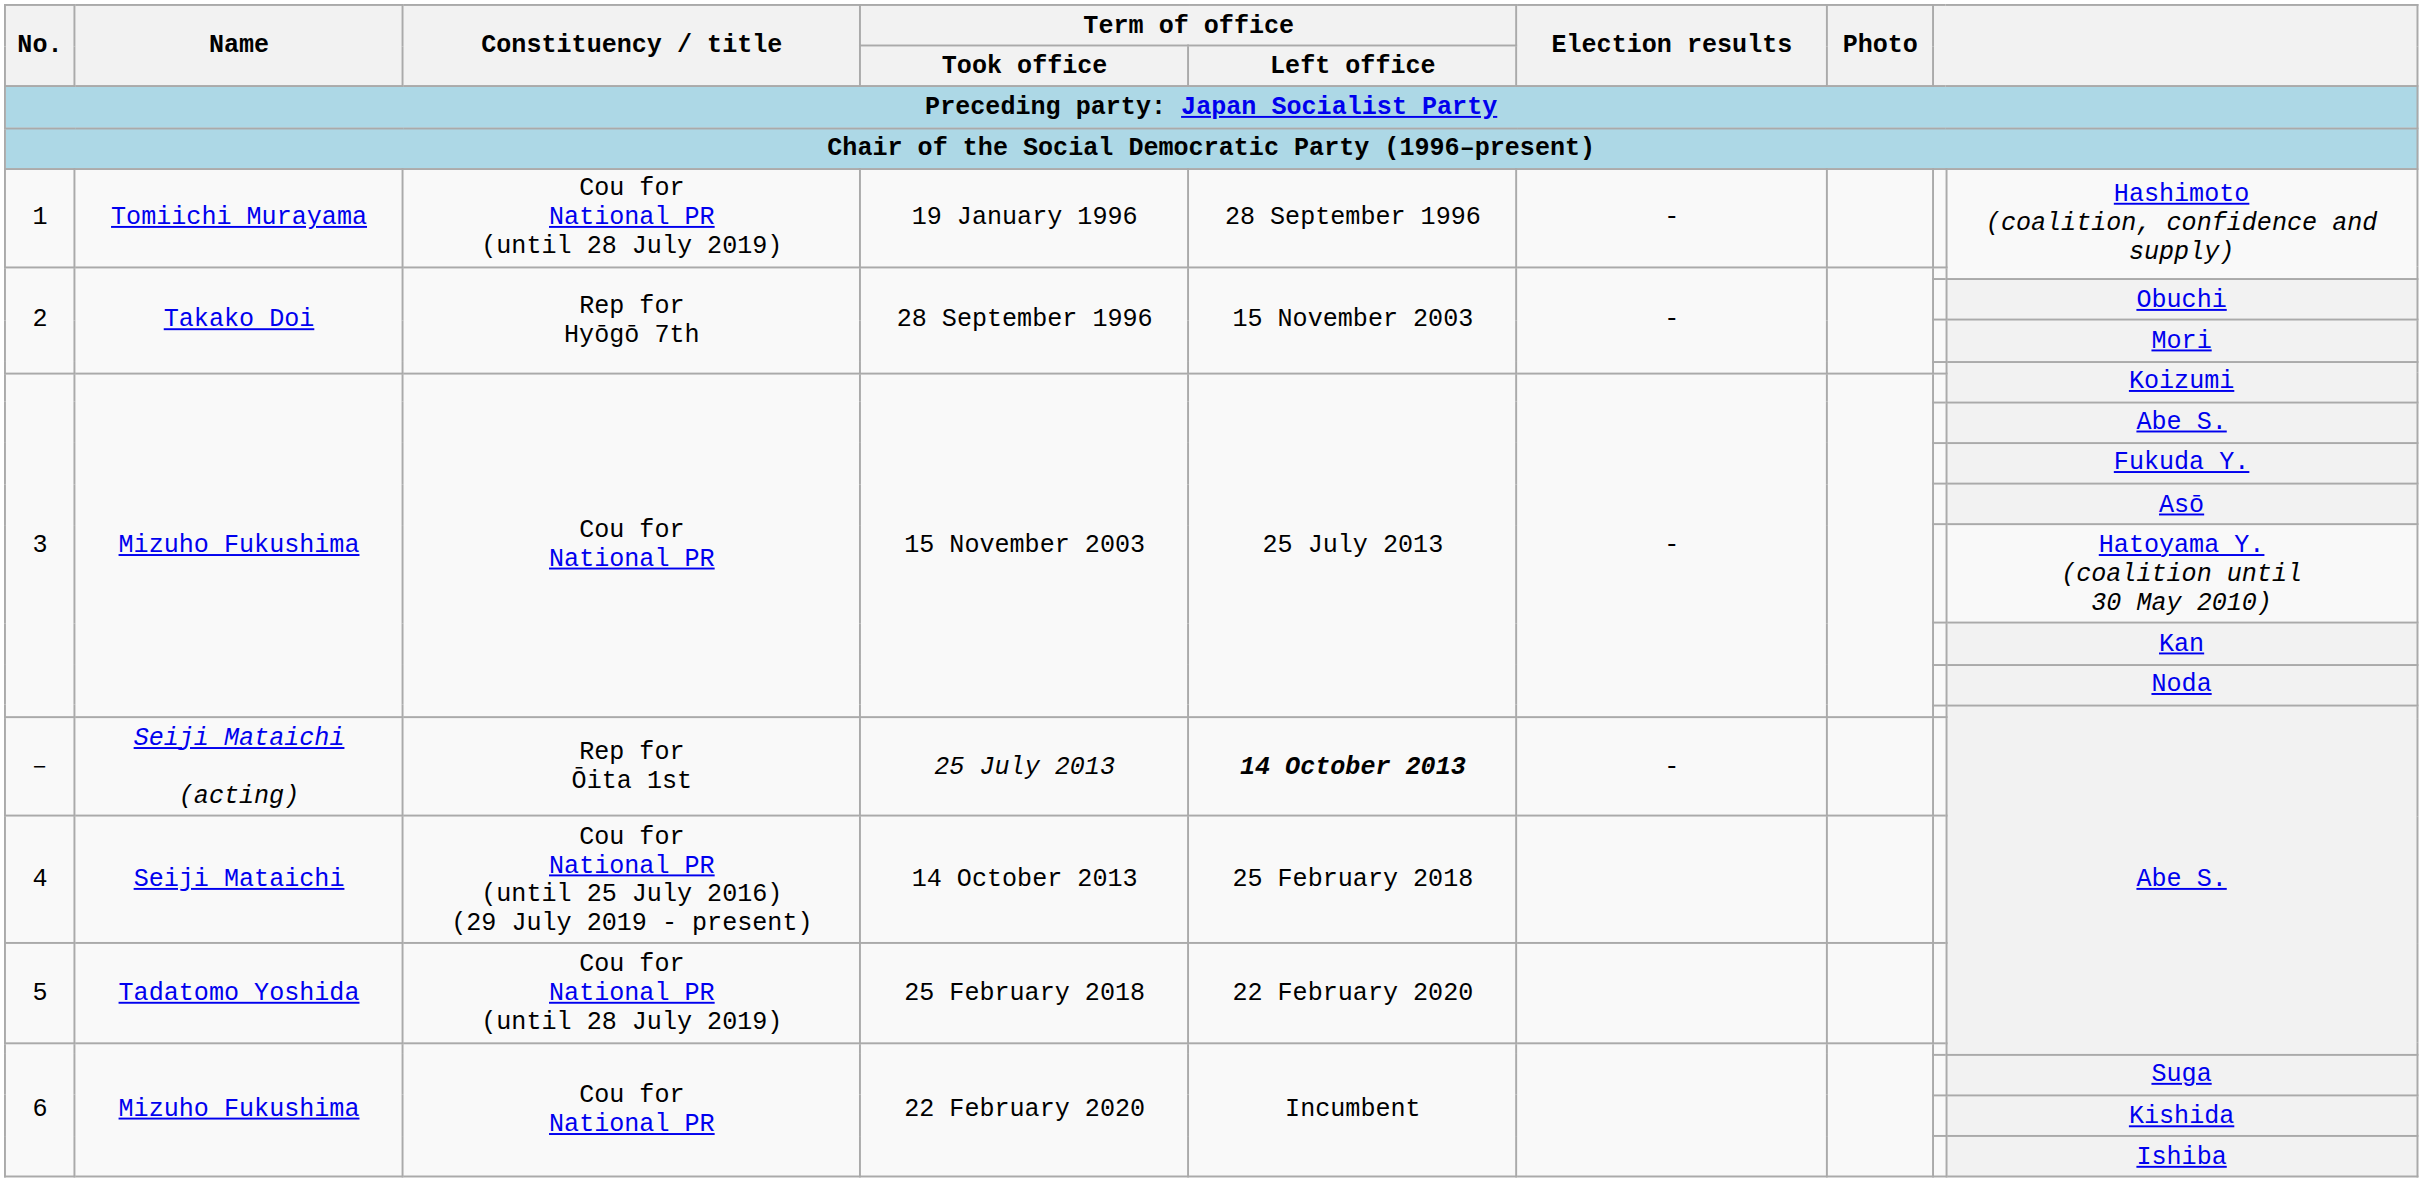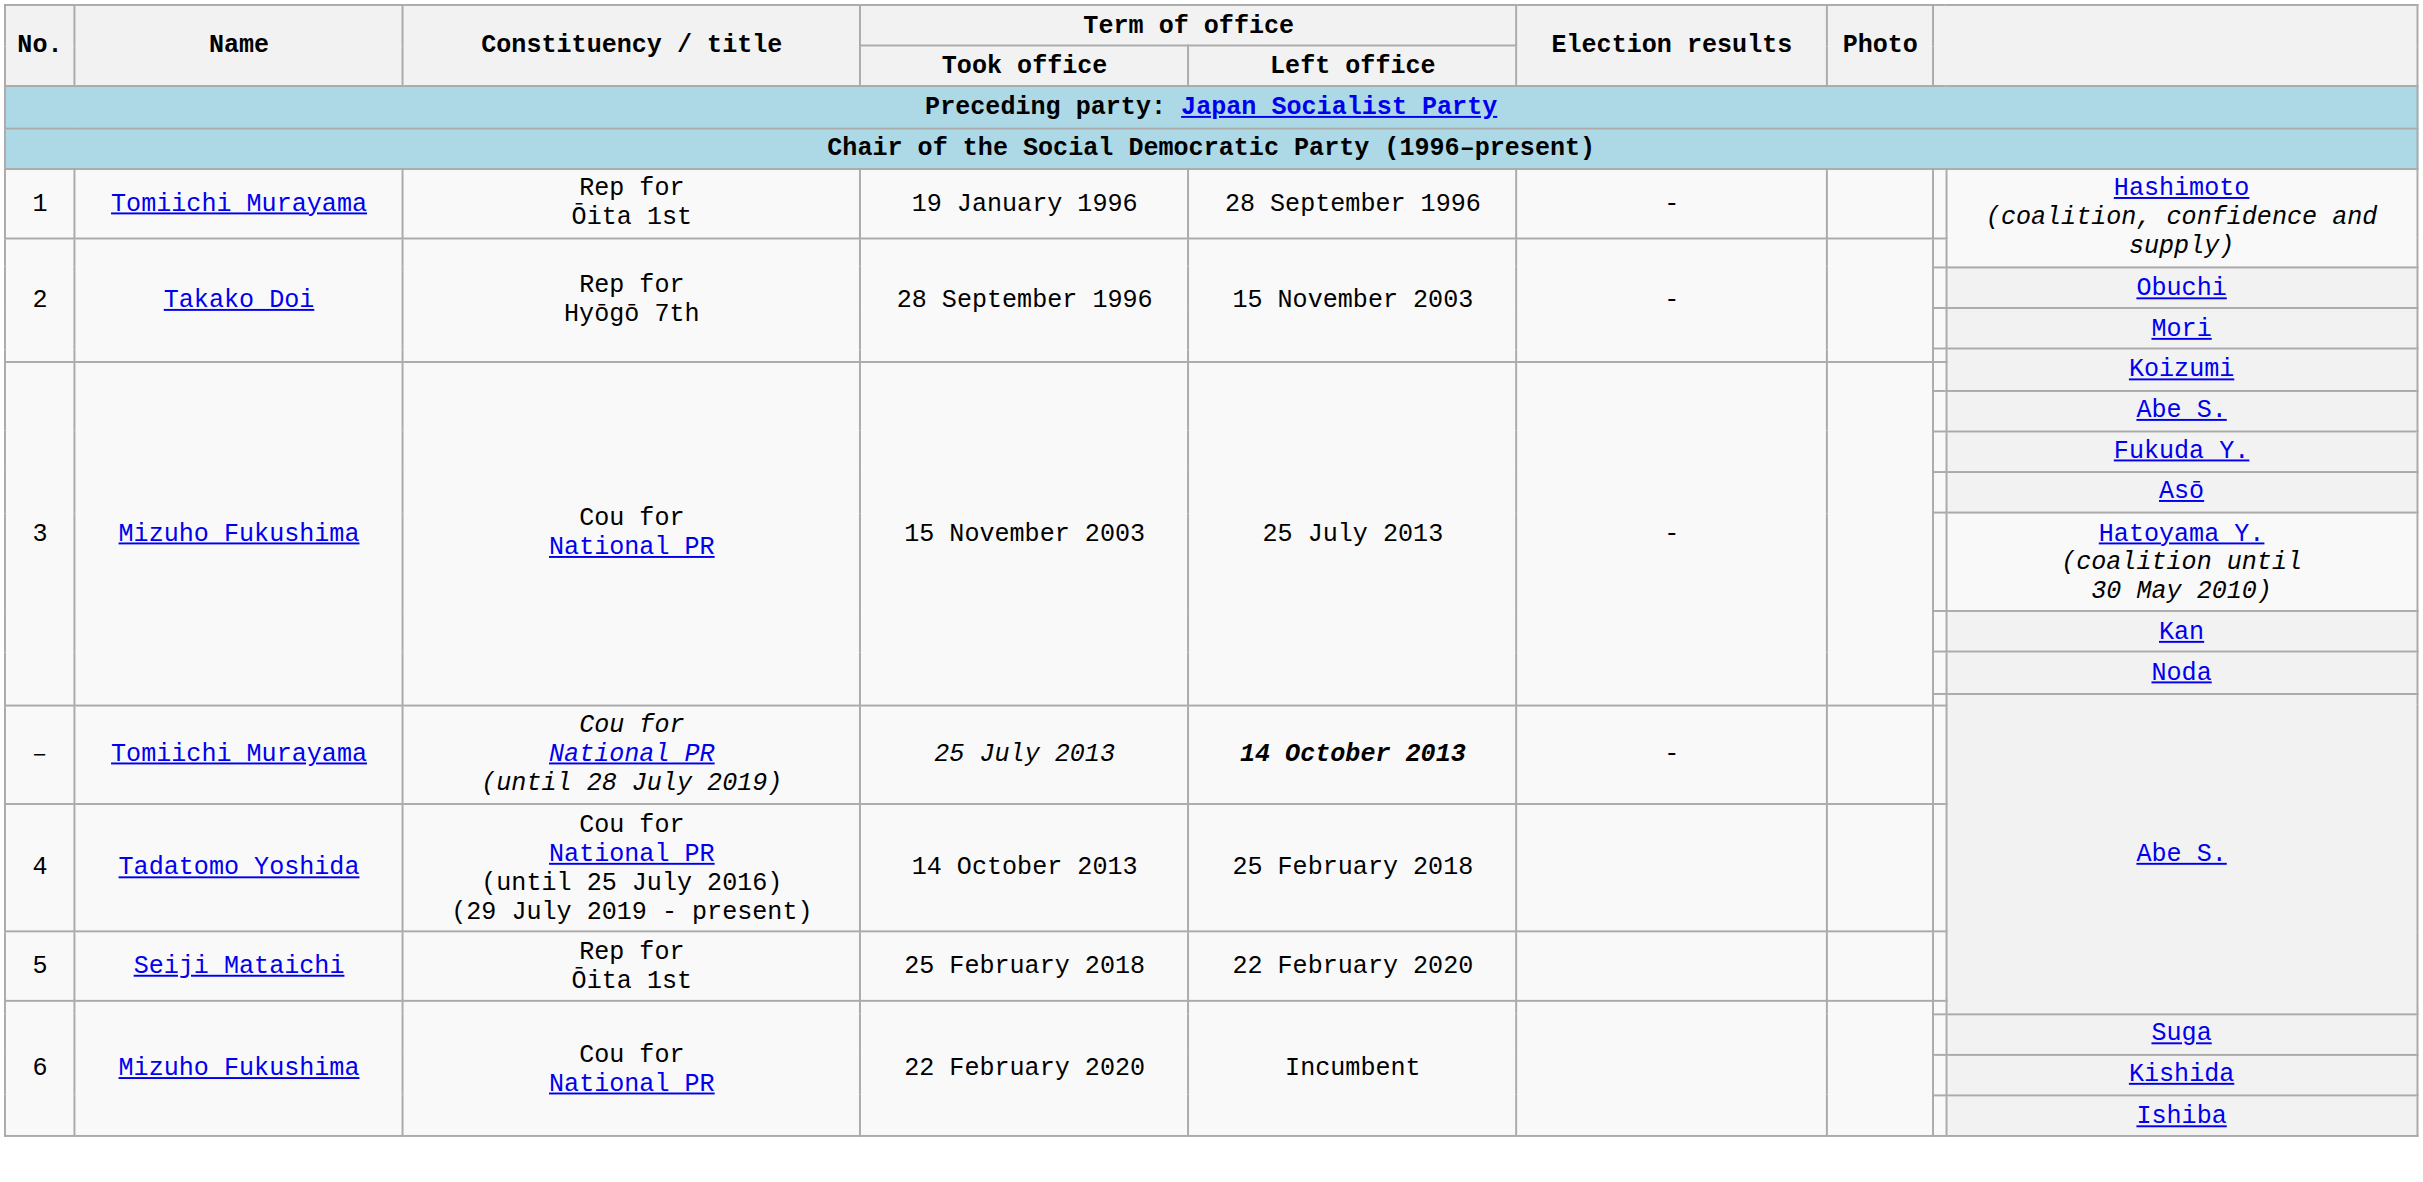1 | Constituency / title: Cou for National PR (until 28 July 2019) -> Rep for Ōita 1st
－ | Name: Seiji Mataichi (acting) -> Tomiichi Murayama
－ | Constituency / title: Rep for Ōita 1st -> Cou for National PR (until 28 July 2019)
4 | Name: Seiji Mataichi -> Tadatomo Yoshida
5 | Name: Tadatomo Yoshida -> Seiji Mataichi
5 | Constituency / title: Cou for National PR (until 28 July 2019) -> Rep for Ōita 1st
